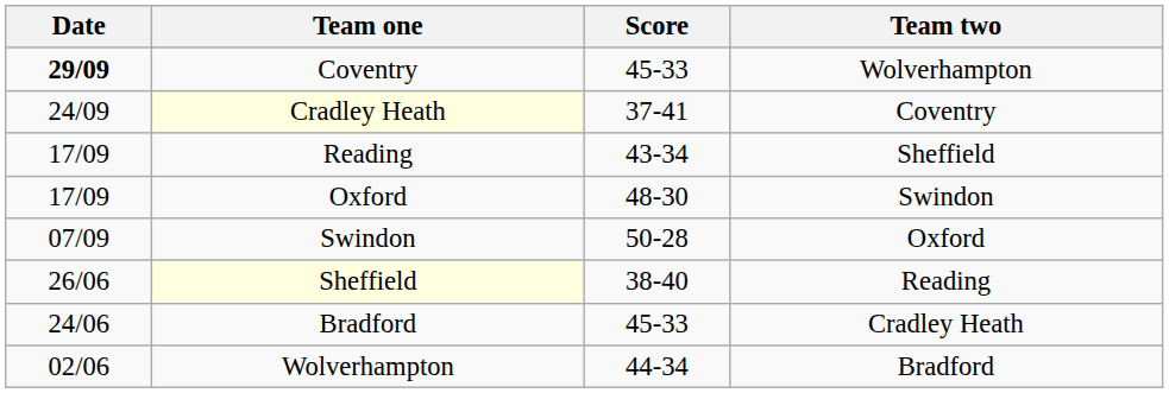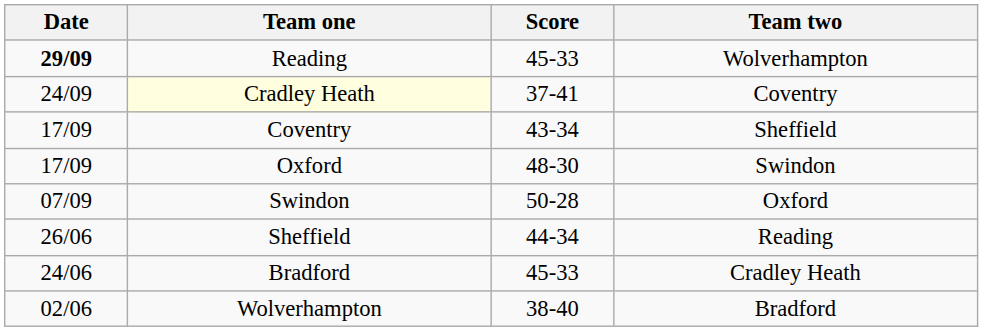row 2 | Team one: Coventry -> Reading
row 4 | Team one: Reading -> Coventry
row 7 | Team one: lightyellow background -> no background
row 7 | Score: 38-40 -> 44-34
row 9 | Score: 44-34 -> 38-40
